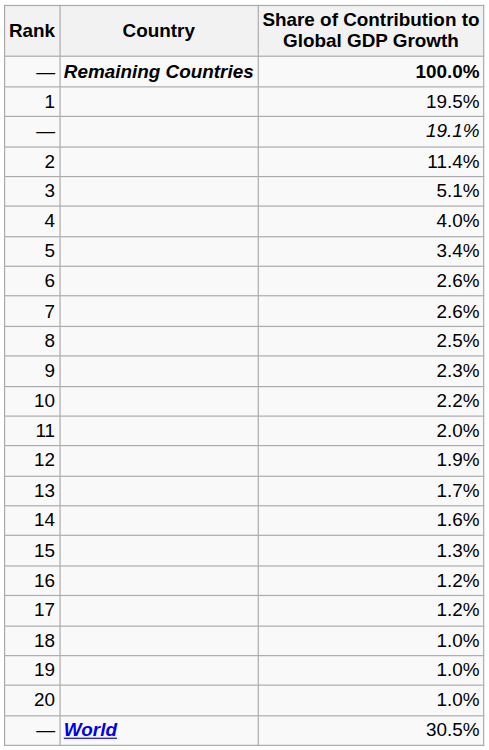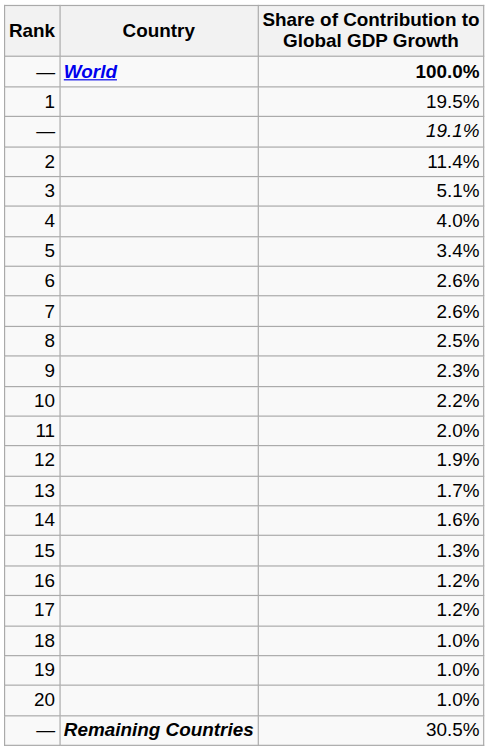— / 100.0% | Country: Remaining Countries -> World
— / 30.5% | Country: World -> Remaining Countries
